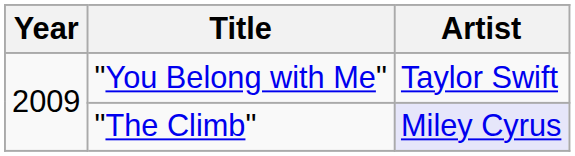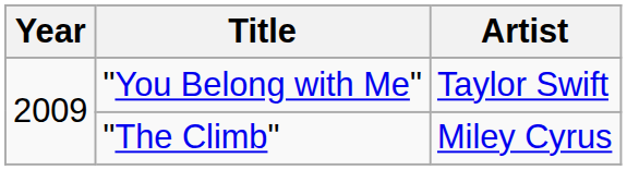"The Climb" | Artist: lavender background -> no background
